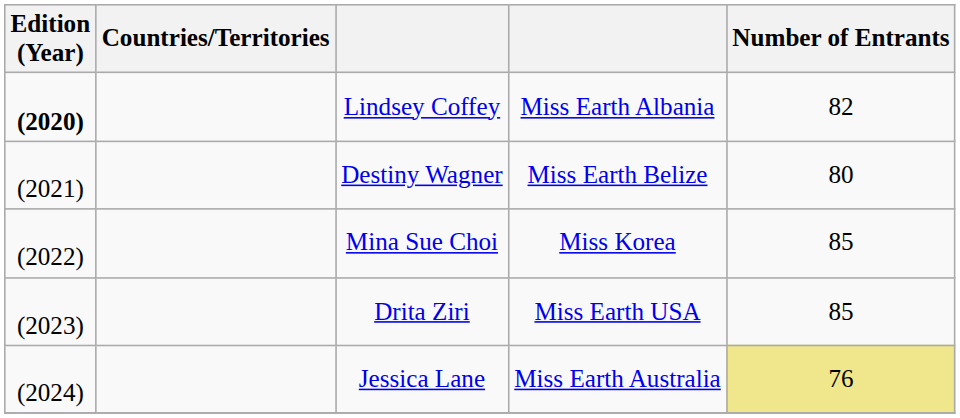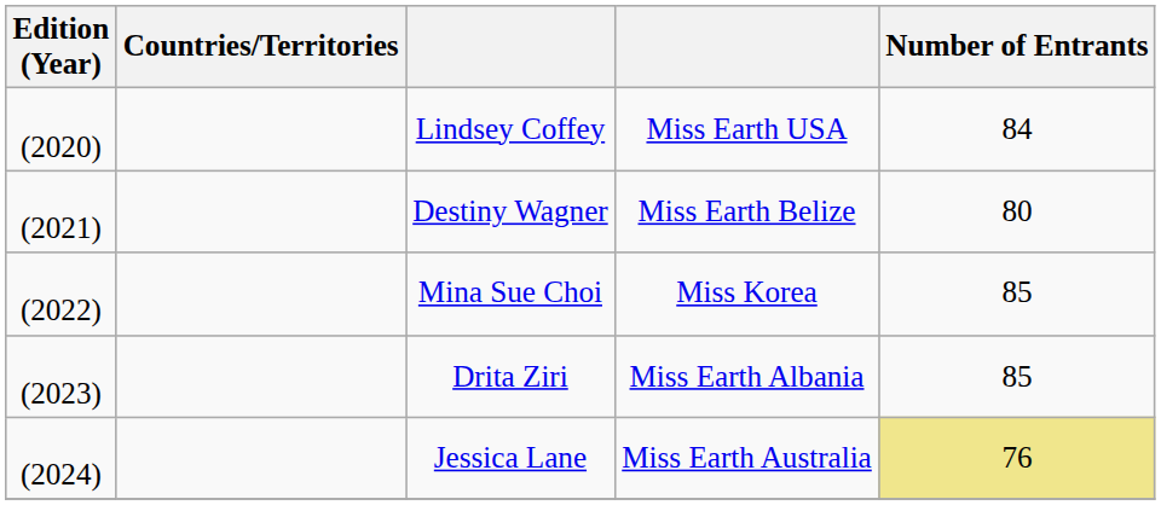Lindsey Coffey | Edition (Year): bold -> normal
Lindsey Coffey | column 4: Miss Earth Albania -> Miss Earth USA
Lindsey Coffey | Number of Entrants: 82 -> 84
Drita Ziri | column 4: Miss Earth USA -> Miss Earth Albania
